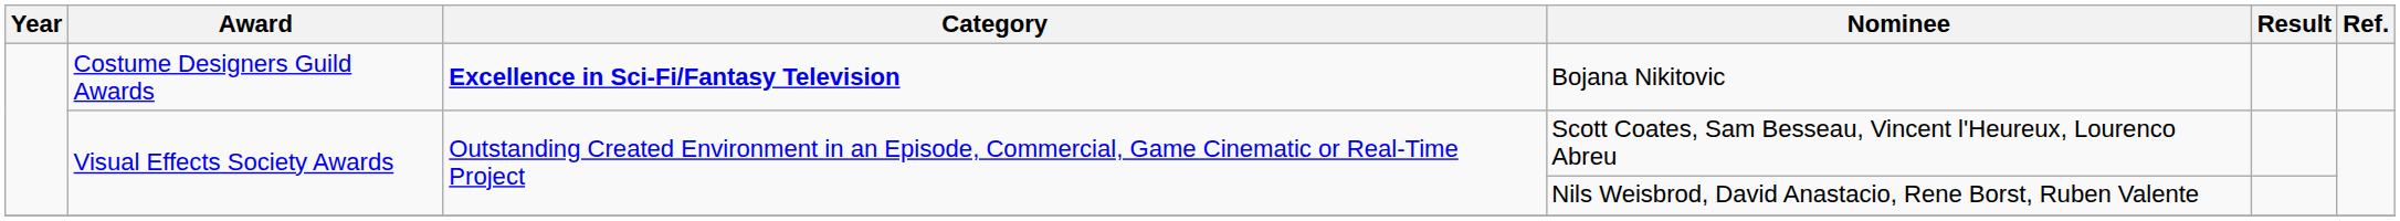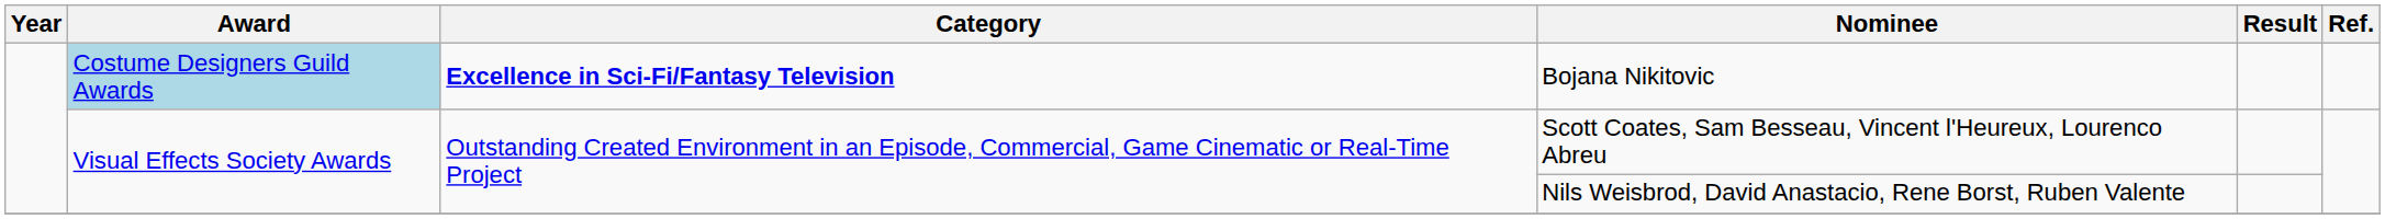Bojana Nikitovic | Award: no background -> lightblue background
